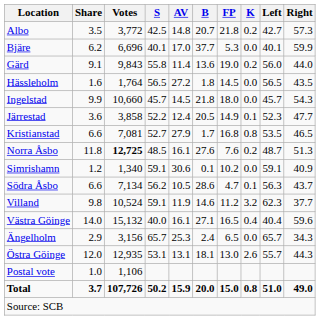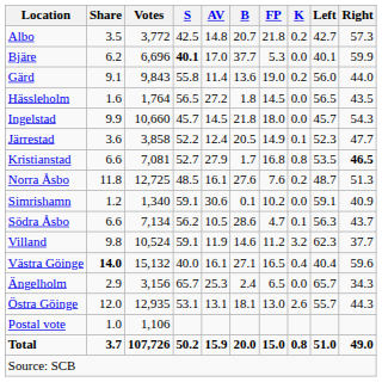Bjäre | S: normal -> bold
Kristianstad | Right: normal -> bold
Norra Åsbo | Votes: bold -> normal
Västra Göinge | Share: normal -> bold
